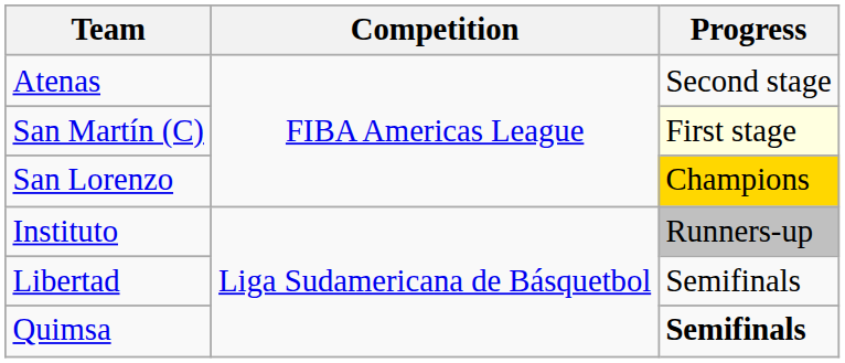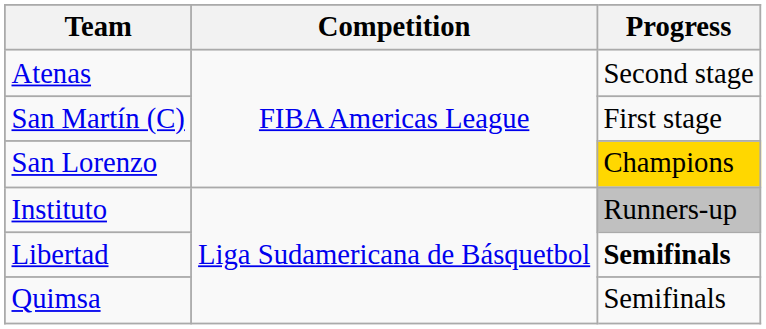San Martín (C) | Progress: lightyellow background -> no background
Libertad | Progress: normal -> bold
Quimsa | Progress: bold -> normal
